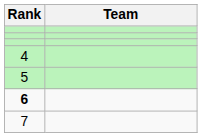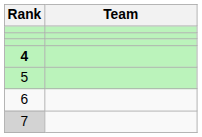row 5 | Rank: normal -> bold
row 7 | Rank: bold -> normal
row 8 | Rank: no background -> lightgrey background
